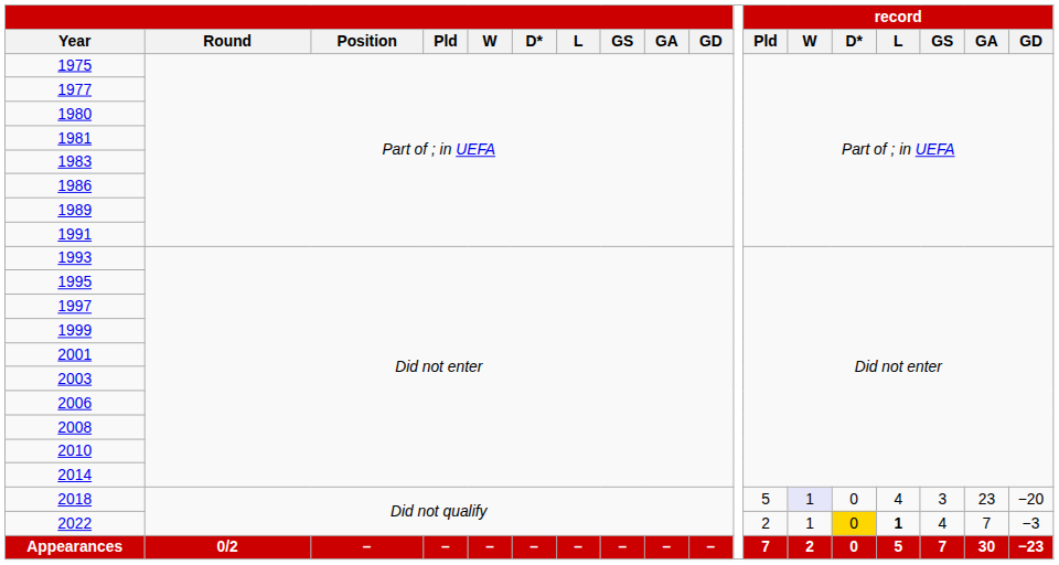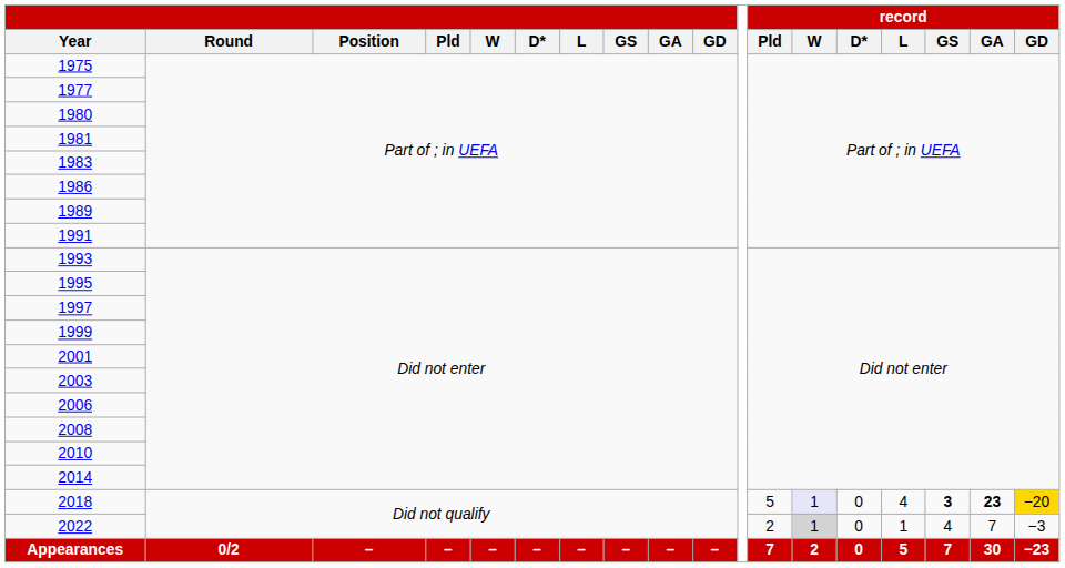2018 | record / GS: normal -> bold
2018 | record / GA: normal -> bold
2018 | record / GD: no background -> gold background
2022 | record / W: no background -> lightgrey background
2022 | record / D*: gold background -> no background
2022 | record / L: bold -> normal
